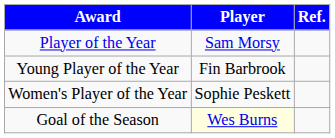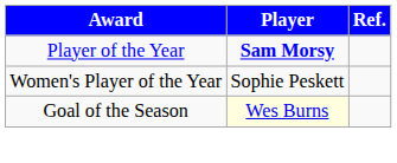Player of the Year | Player: normal -> bold
- row: Young Player of the Year | Fin Barbrook
